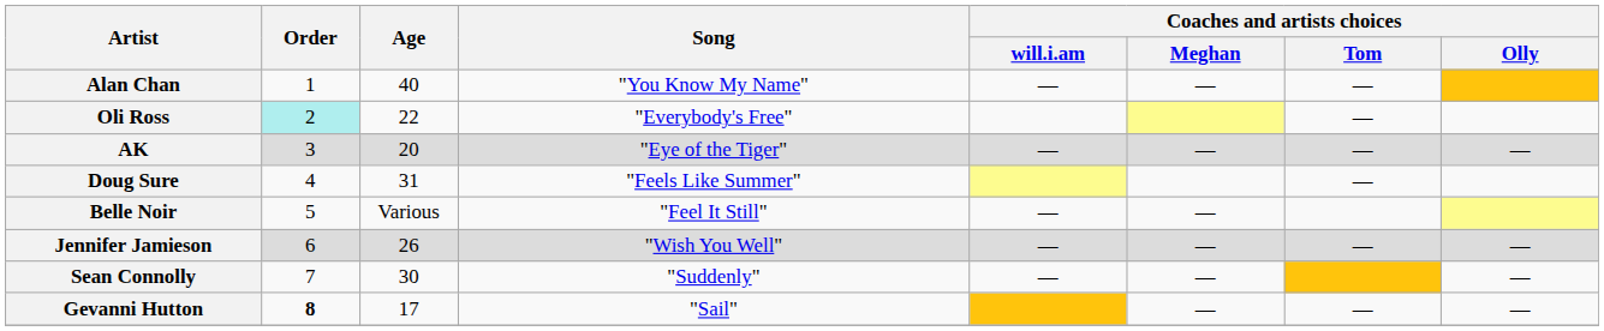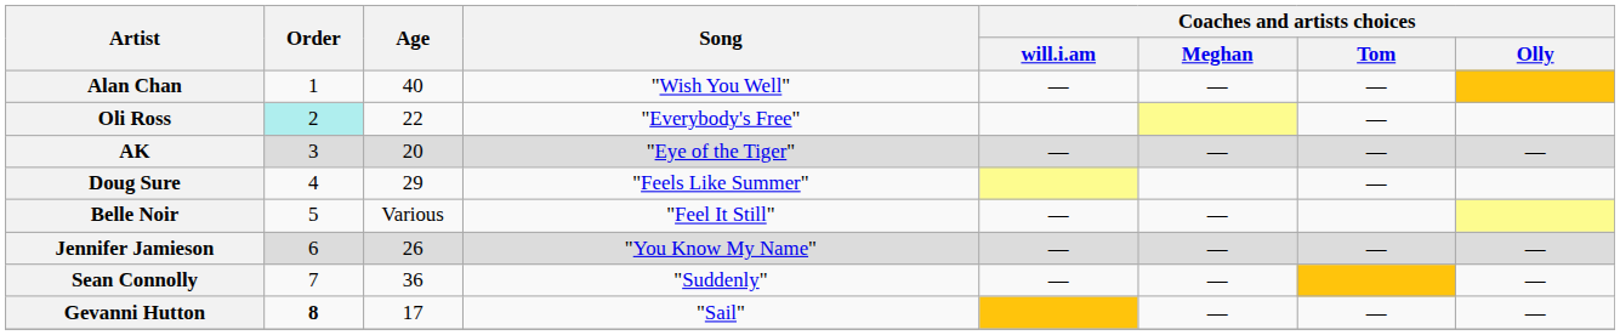Alan Chan | Song: "You Know My Name" -> "Wish You Well"
Doug Sure | Age: 31 -> 29
Jennifer Jamieson | Song: "Wish You Well" -> "You Know My Name"
Sean Connolly | Age: 30 -> 36
